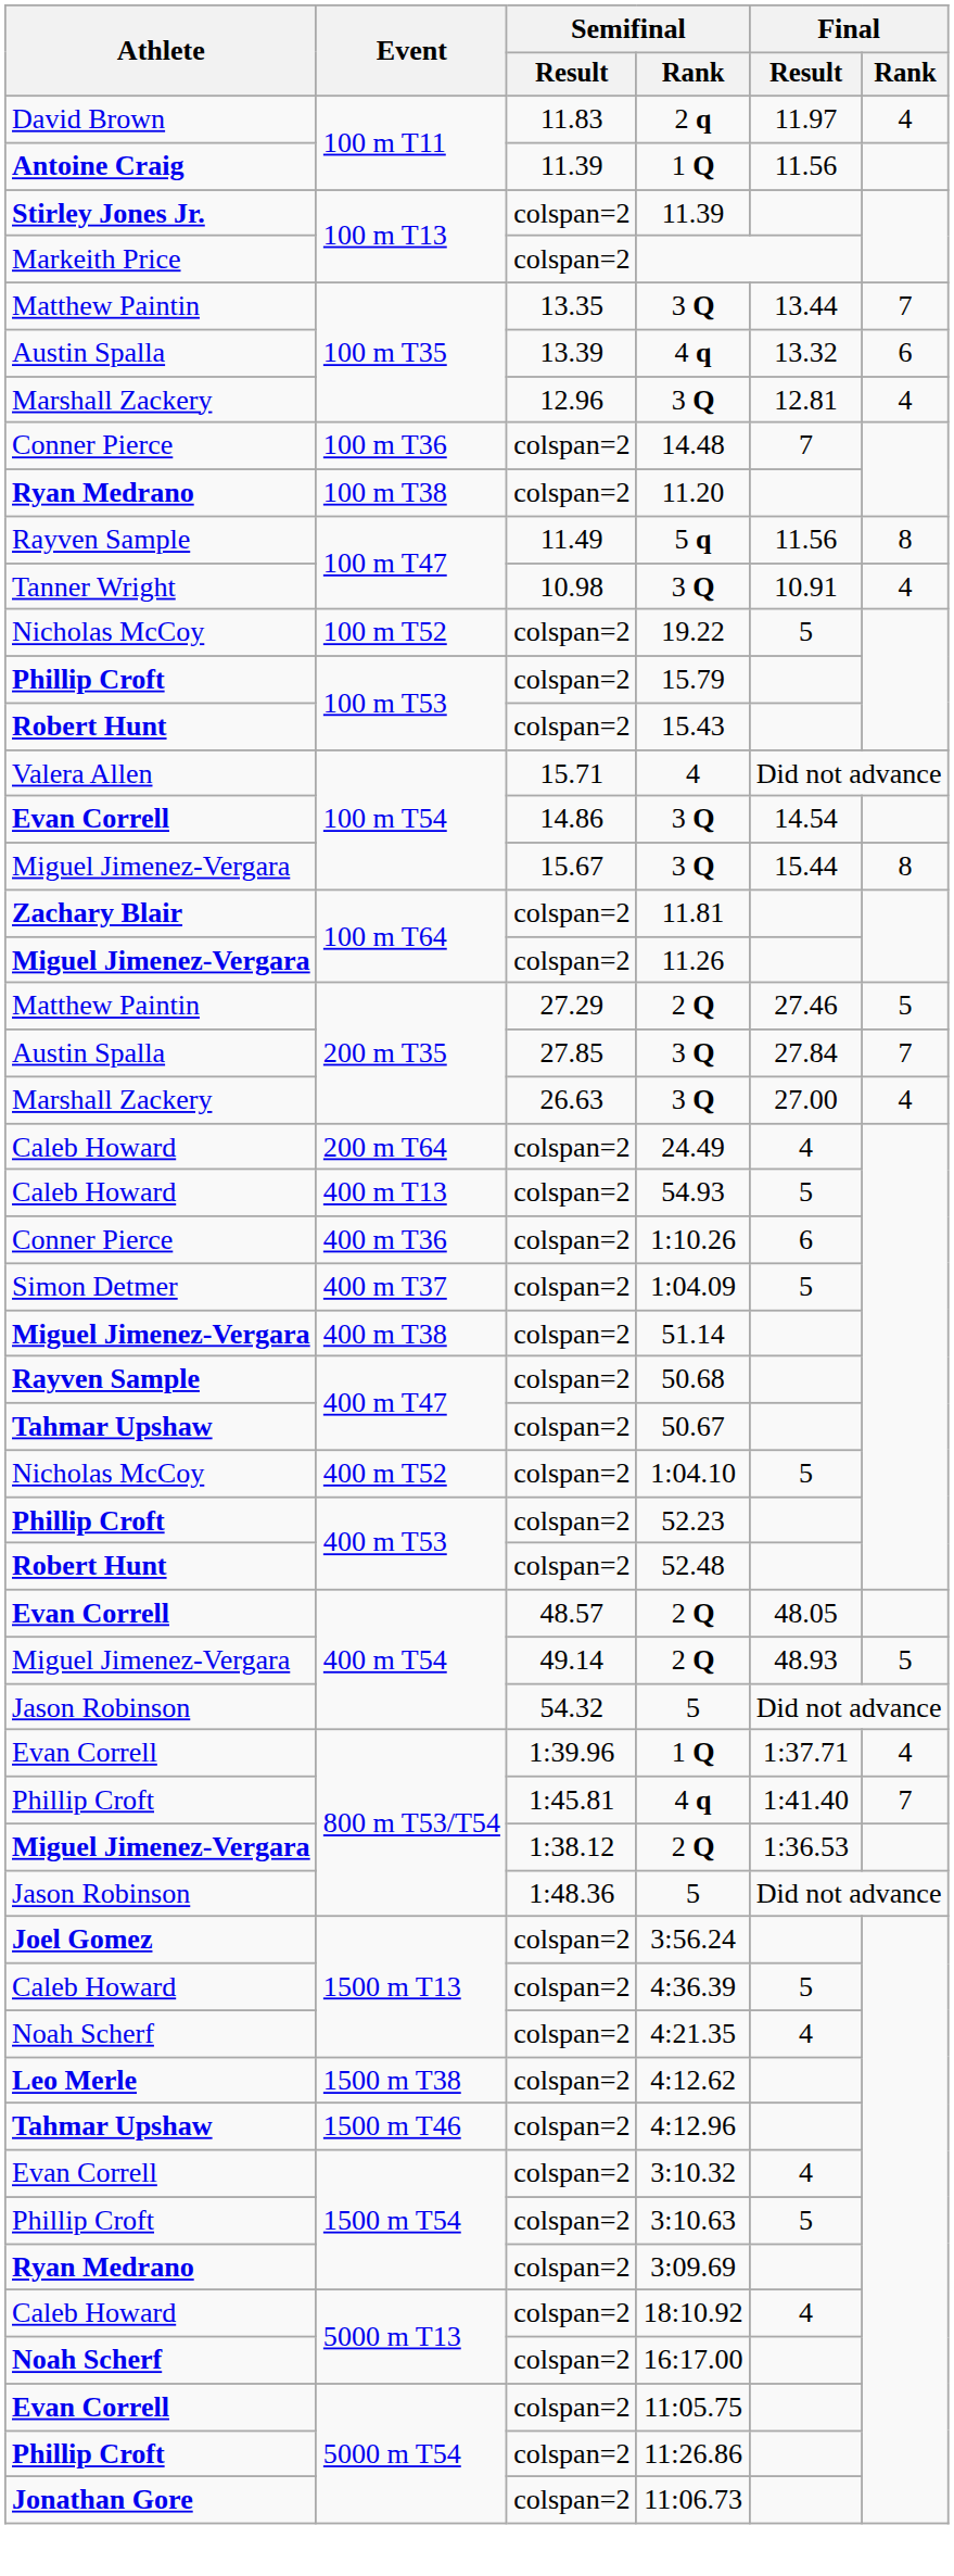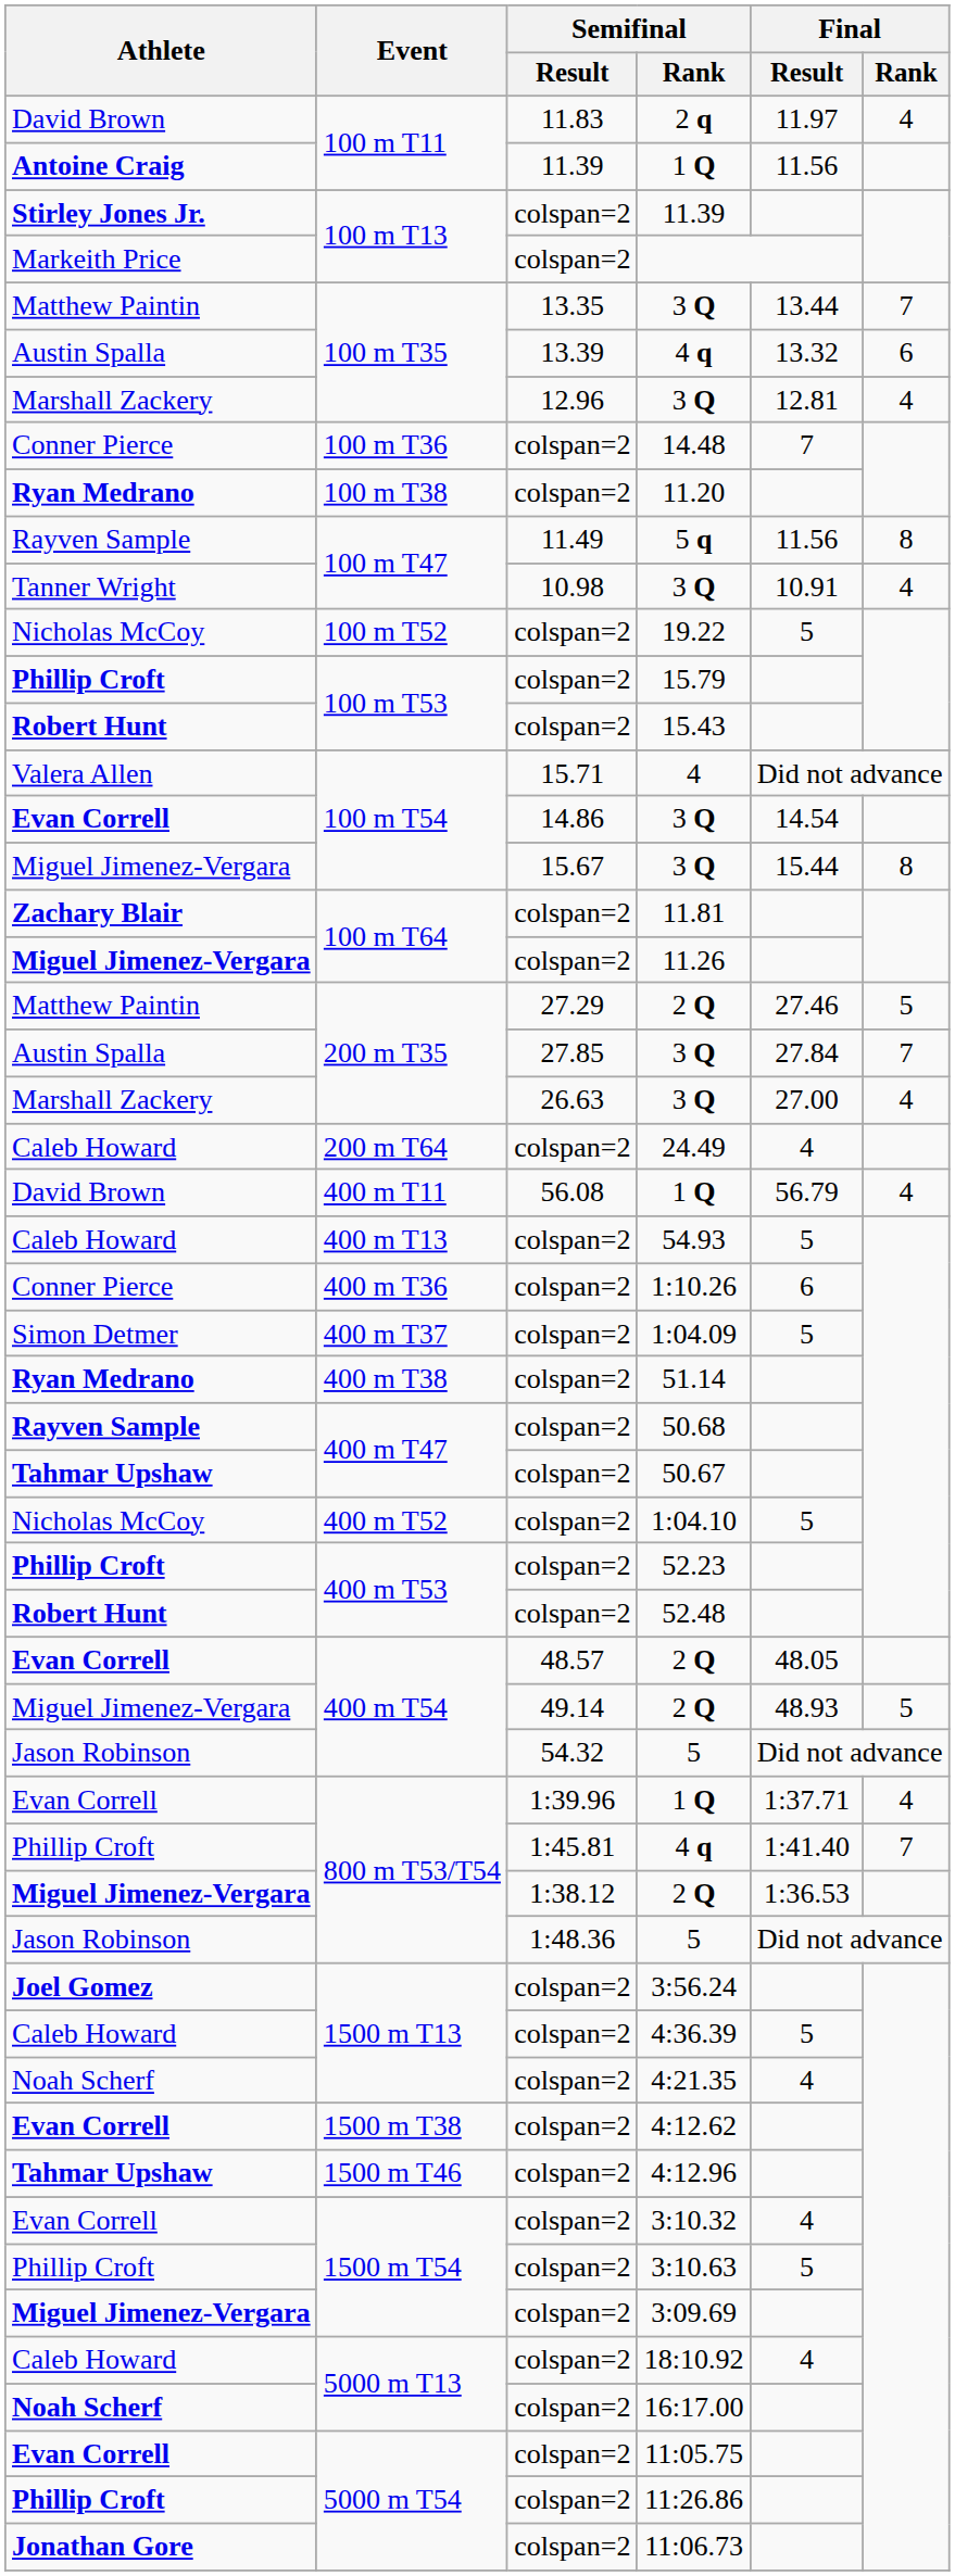+ row: David Brown | 400 m T11 | 56.08 | 1 Q | 56.79 | 4
51.14 | Athlete: Miguel Jimenez-Vergara -> Ryan Medrano
4:12.62 | Athlete: Leo Merle -> Evan Correll
3:09.69 | Athlete: Ryan Medrano -> Miguel Jimenez-Vergara
